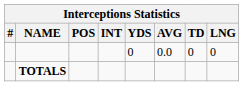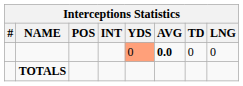row 3 | YDS: no background -> lightsalmon background
row 3 | AVG: normal -> bold
